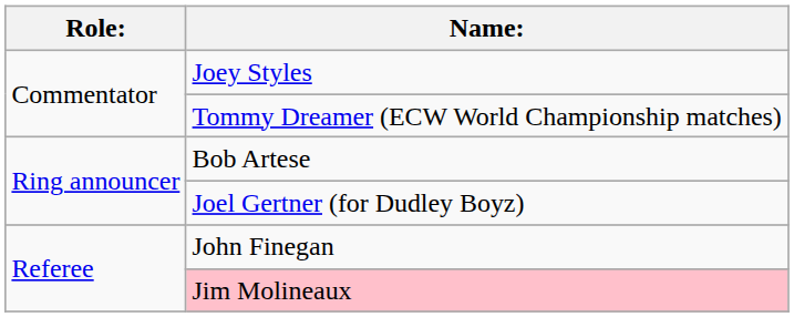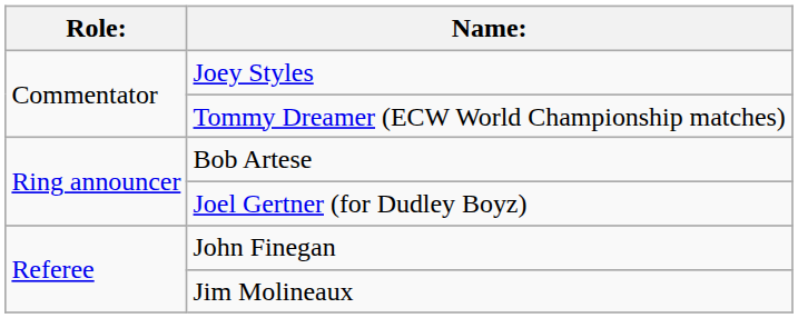Jim Molineaux | Name:: pink background -> no background
